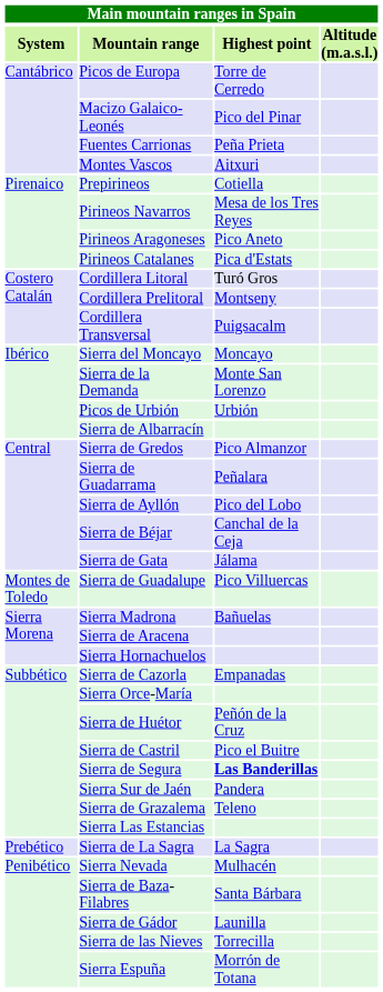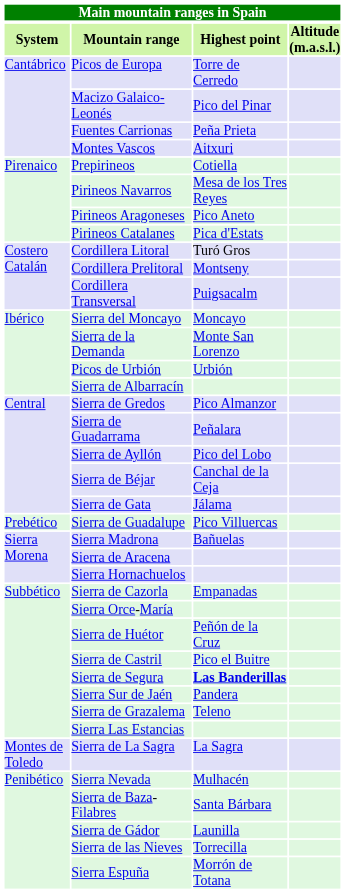Sierra de Guadalupe | column 1: Montes de Toledo -> Prebético
Sierra de La Sagra | column 1: Prebético -> Montes de Toledo
